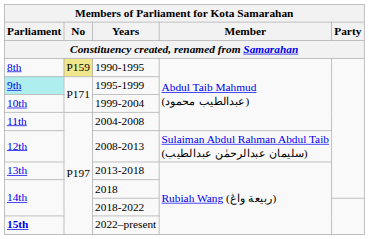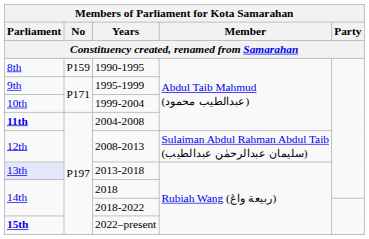1990-1995 | No: khaki background -> no background
1995-1999 | Parliament: paleturquoise background -> no background
2004-2008 | Parliament: normal -> bold
2013-2018 | Parliament: no background -> lavender background
